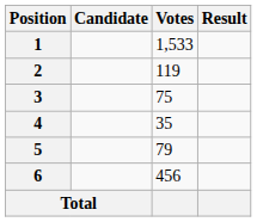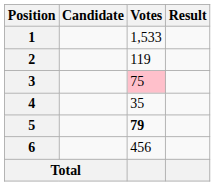3 | Votes: no background -> pink background
5 | Votes: normal -> bold
